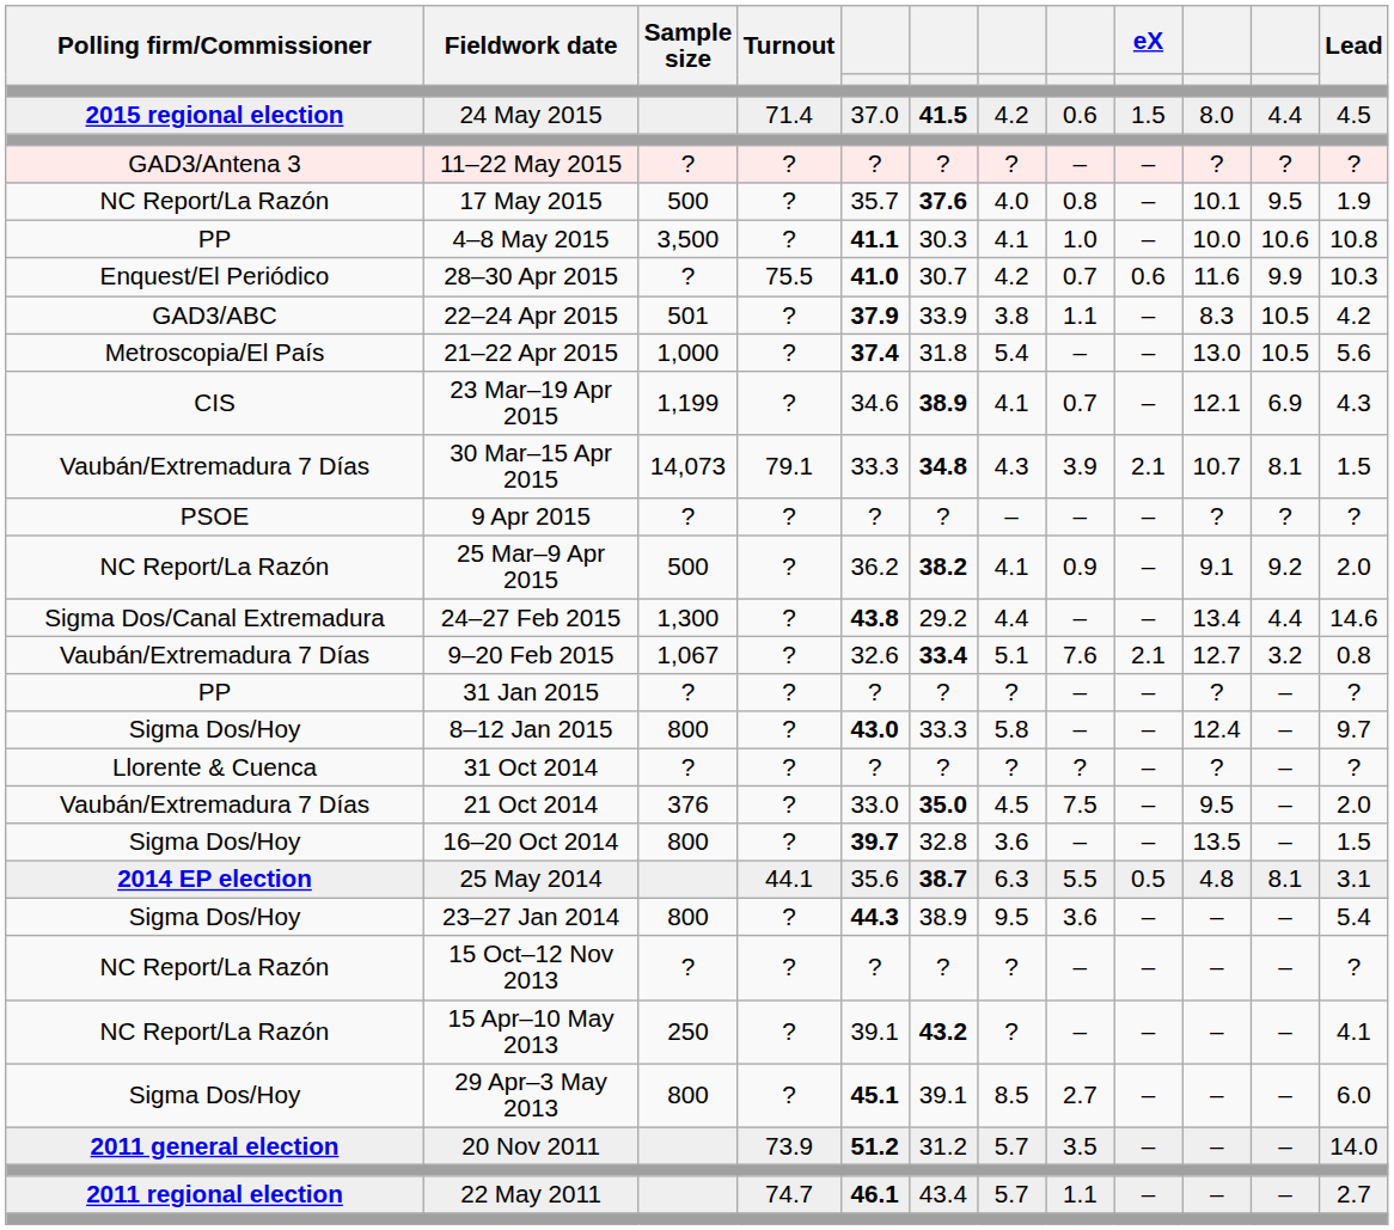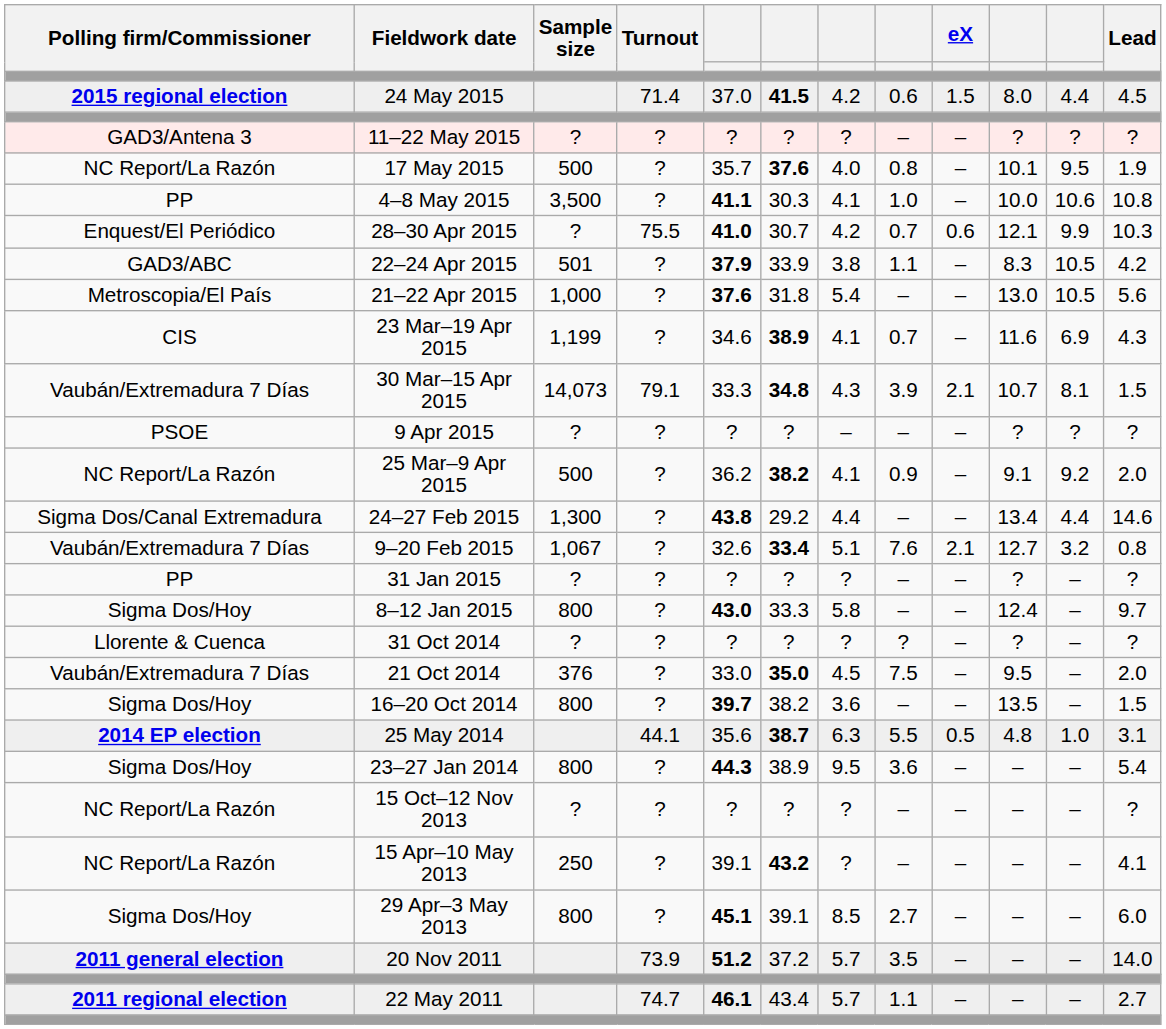28–30 Apr 2015 | column 10: 11.6 -> 12.1
21–22 Apr 2015 | column 5: 37.4 -> 37.6
23 Mar–19 Apr 2015 | column 10: 12.1 -> 11.6
16–20 Oct 2014 | column 6: 32.8 -> 38.2
25 May 2014 | column 11: 8.1 -> 1.0
20 Nov 2011 | column 6: 31.2 -> 37.2
